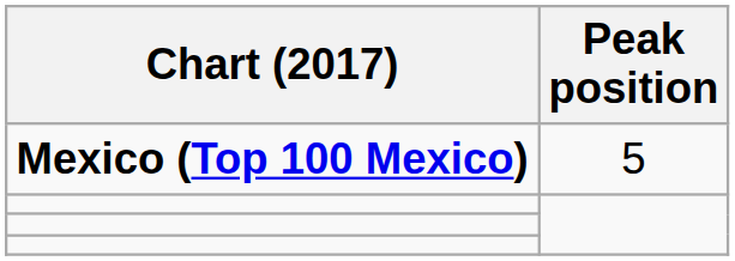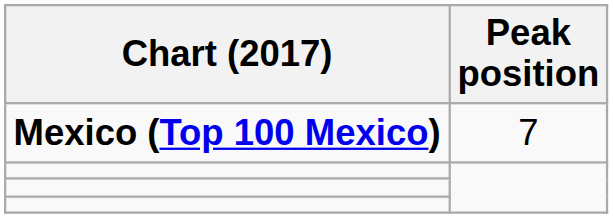row 2 | Peak position: 5 -> 7
